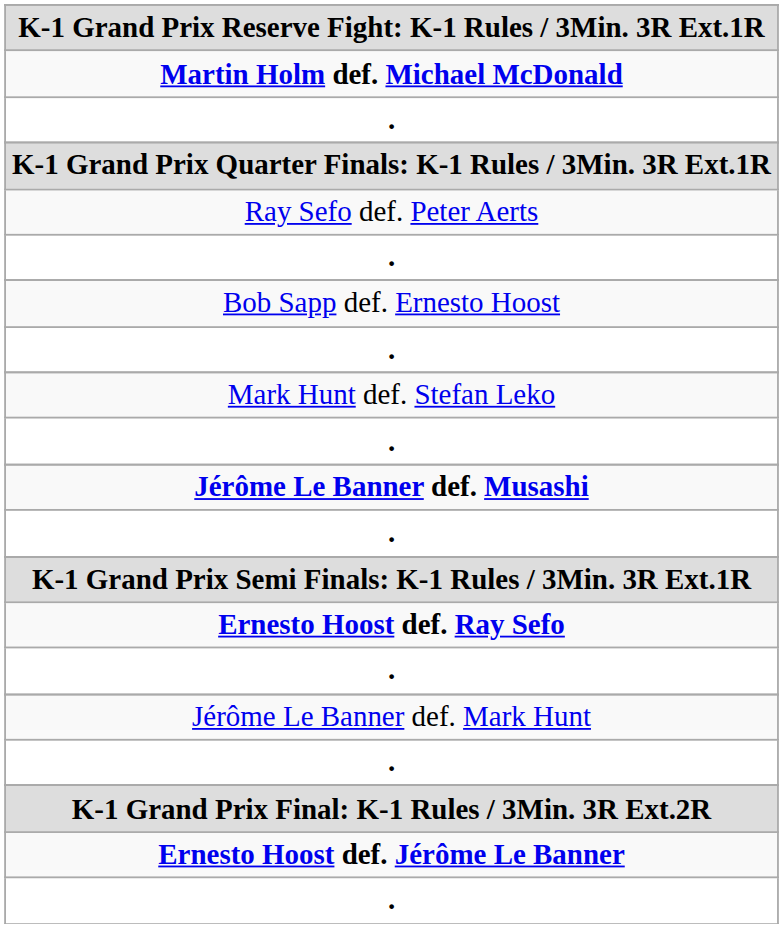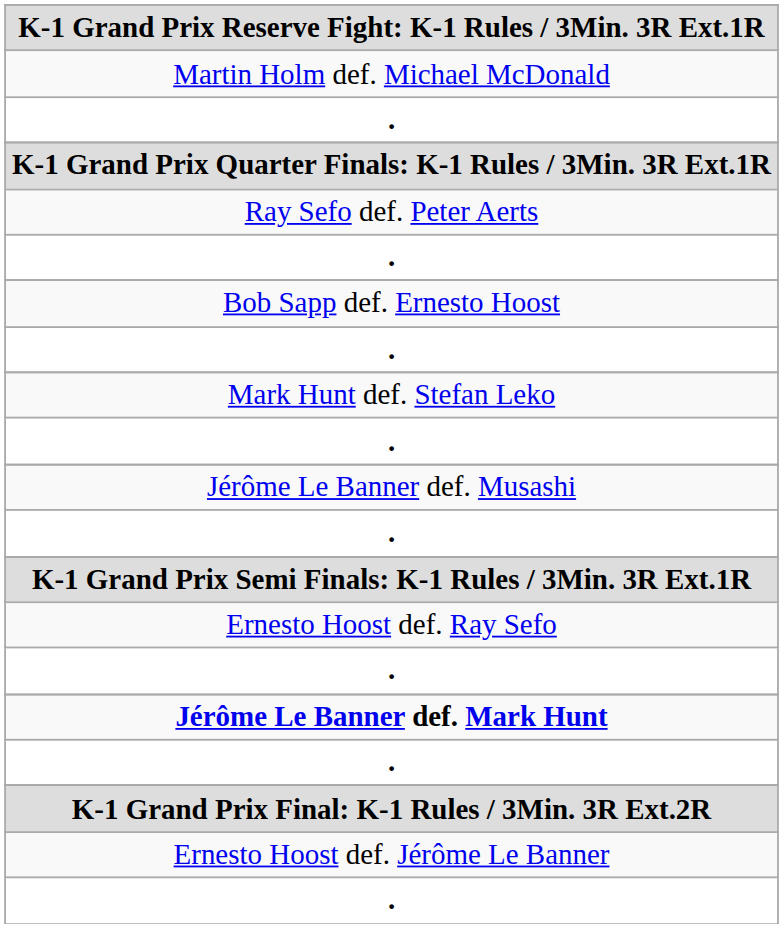Martin Holm def. Michael McDonald | column 1: bold -> normal
Jérôme Le Banner def. Musashi | column 1: bold -> normal
Ernesto Hoost def. Ray Sefo | column 1: bold -> normal
Jérôme Le Banner def. Mark Hunt | column 1: normal -> bold
Ernesto Hoost def. Jérôme Le Banner | column 1: bold -> normal
